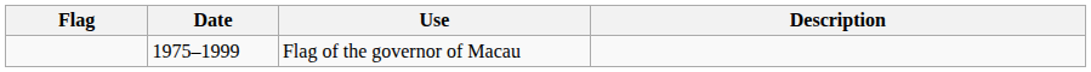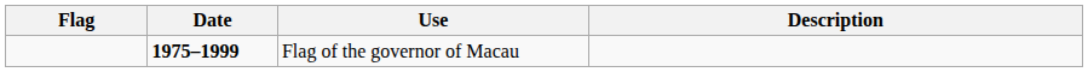Flag of the governor of Macau | Date: normal -> bold
